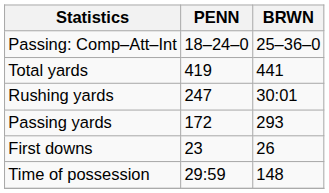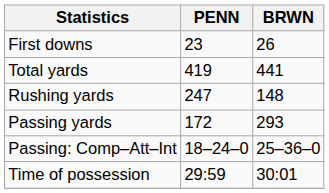rows swapped: First downs <-> Passing: Comp–Att–Int
Rushing yards | BRWN: 30:01 -> 148
Time of possession | BRWN: 148 -> 30:01
